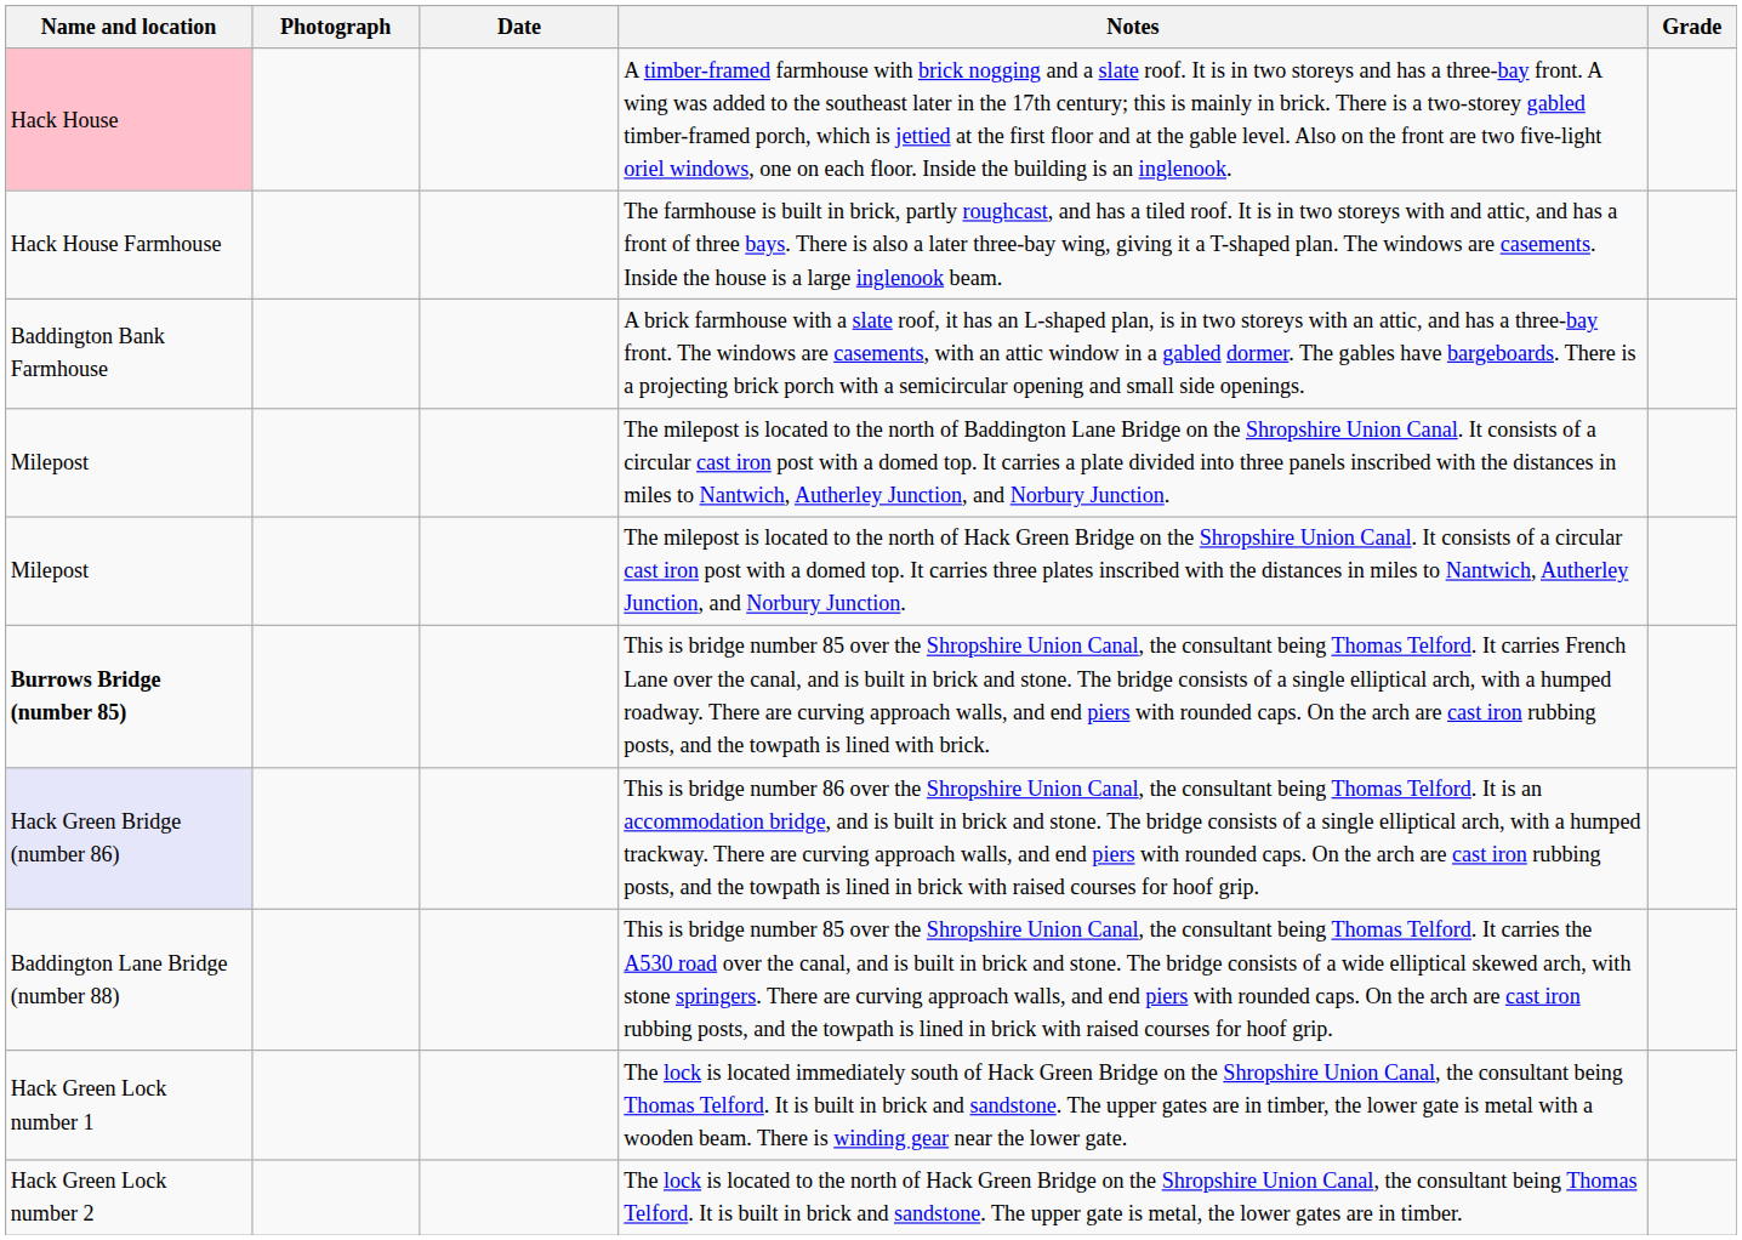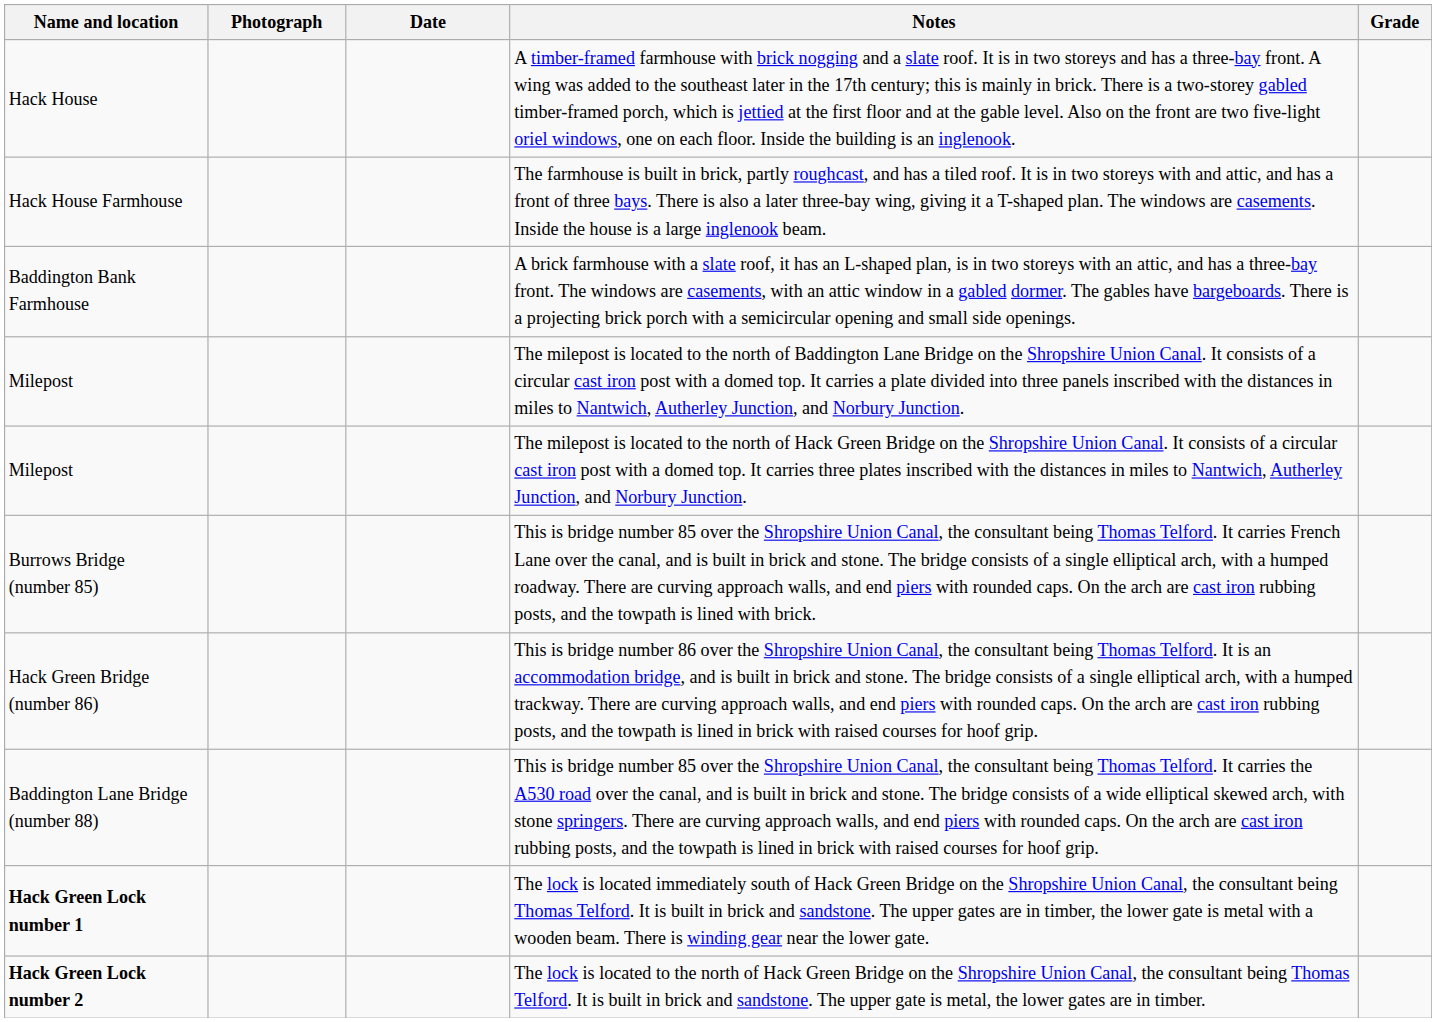row 2 | Name and location: pink background -> no background
row 7 | Name and location: bold -> normal
row 8 | Name and location: lavender background -> no background
row 10 | Name and location: normal -> bold
row 11 | Name and location: normal -> bold
